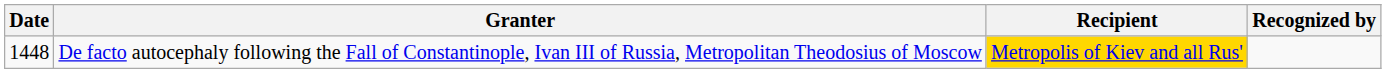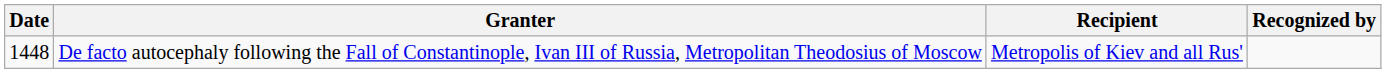row 2 | Recipient: gold background -> no background
